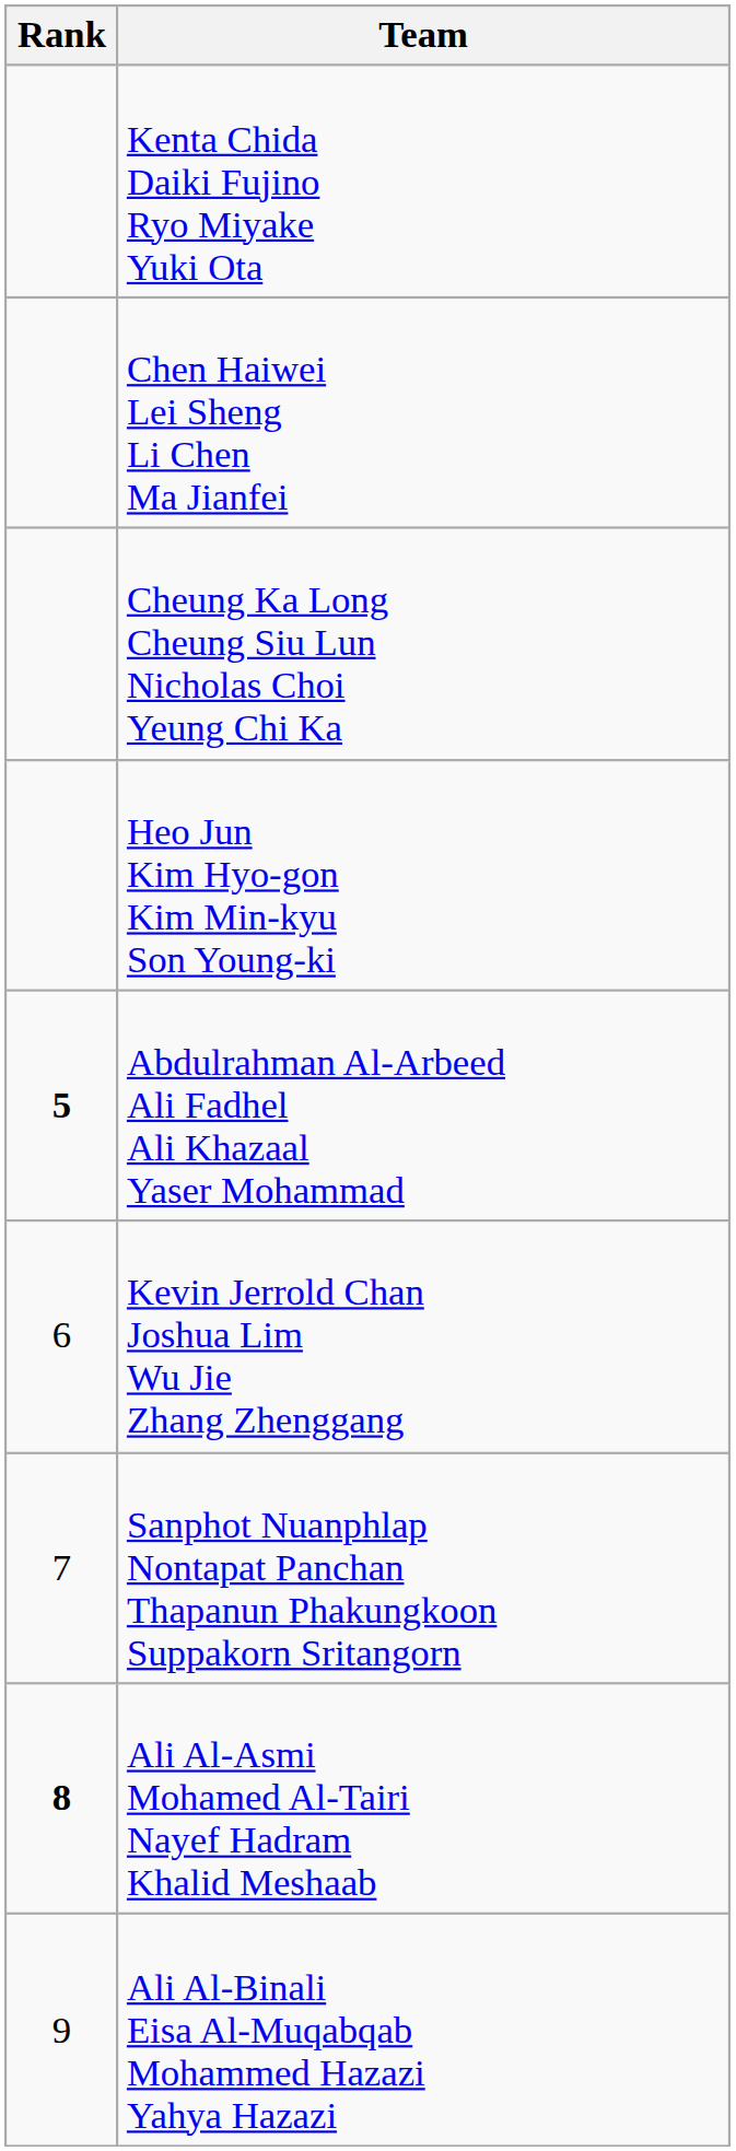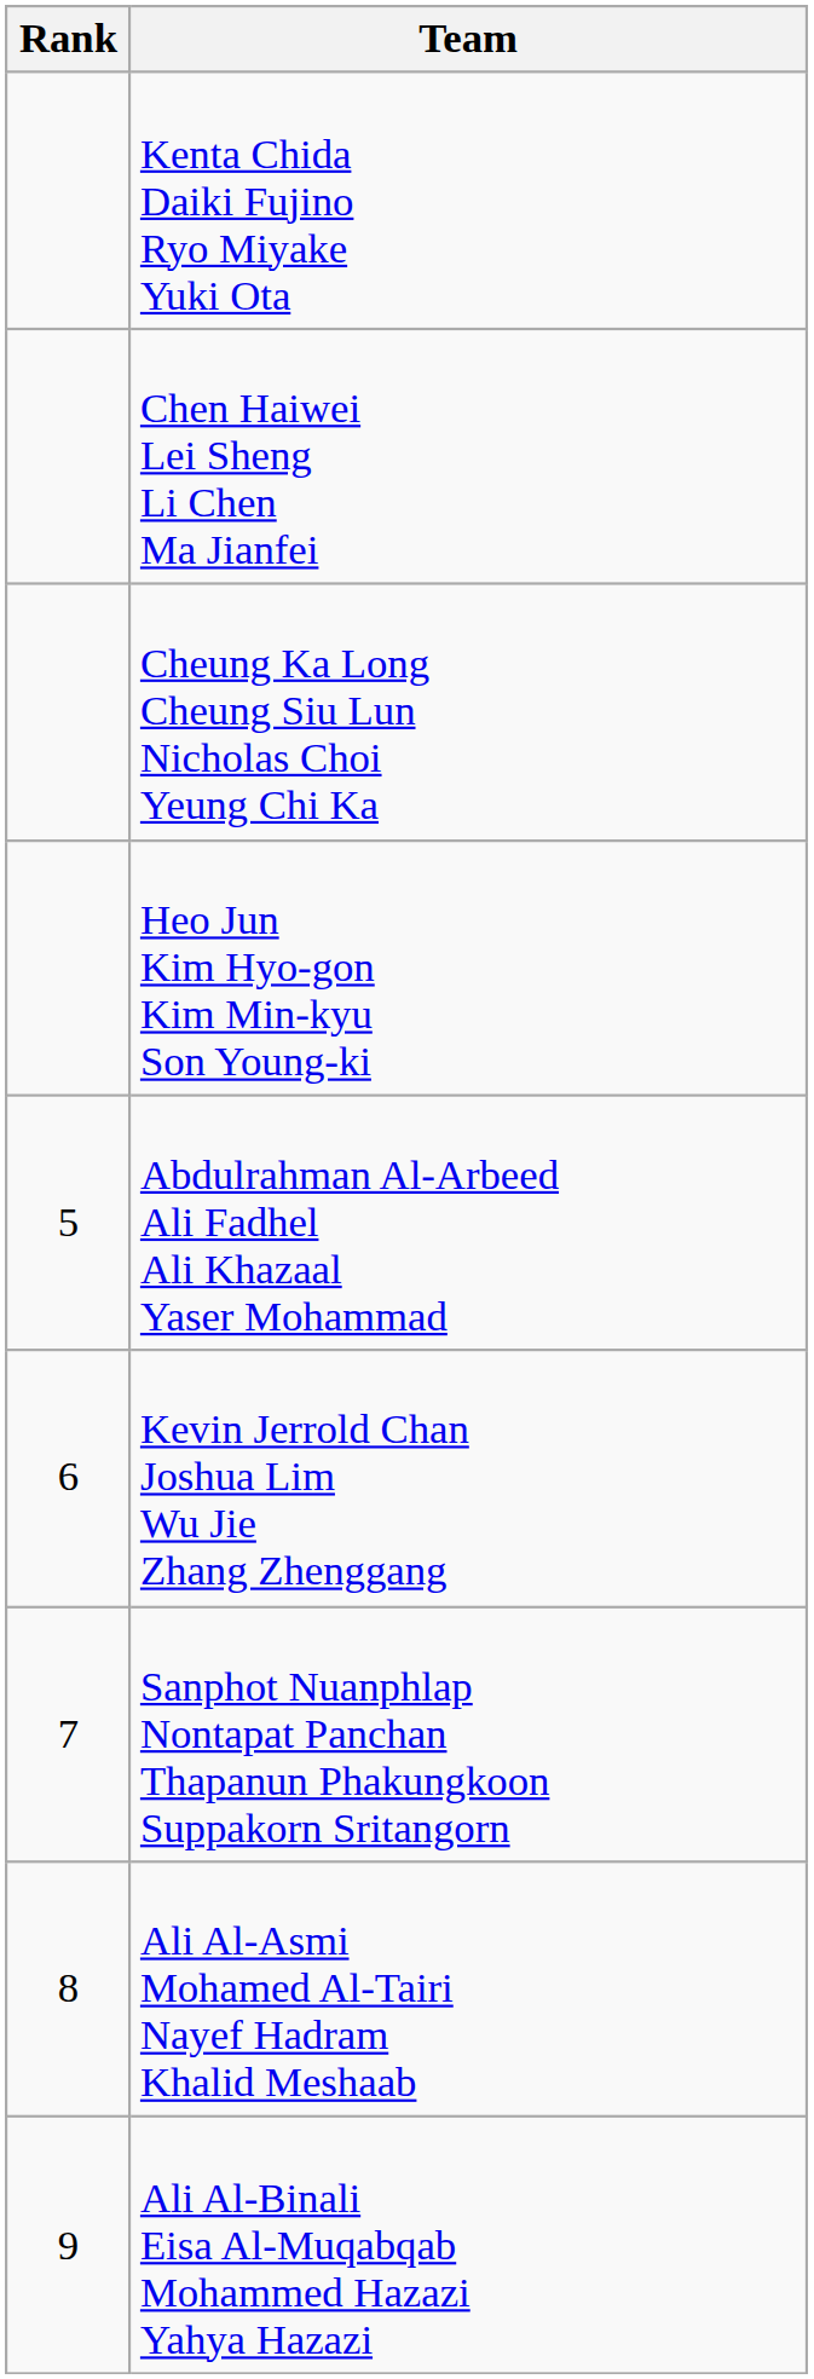Abdulrahman Al-Arbeed Ali Fadhel Ali Khazaal Yaser Mohammad | Rank: bold -> normal
Ali Al-Asmi Mohamed Al-Tairi Nayef Hadram Khalid Meshaab | Rank: bold -> normal
